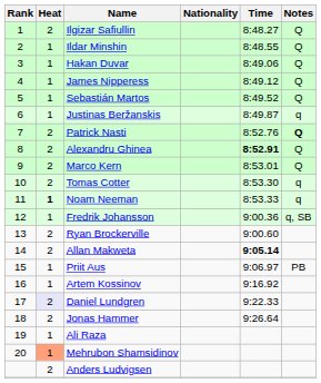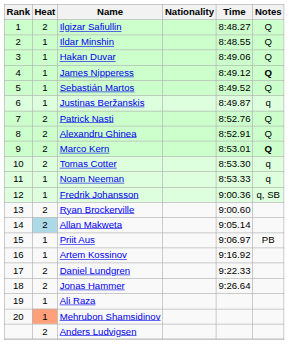James Nipperess | Notes: normal -> bold
Patrick Nasti | Notes: bold -> normal
Alexandru Ghinea | Time: bold -> normal
Marco Kern | Notes: normal -> bold
Noam Neeman | Heat: bold -> normal
Allan Makweta | Heat: no background -> lightblue background
Allan Makweta | Time: bold -> normal
Daniel Lundgren | Heat: lavender background -> no background
